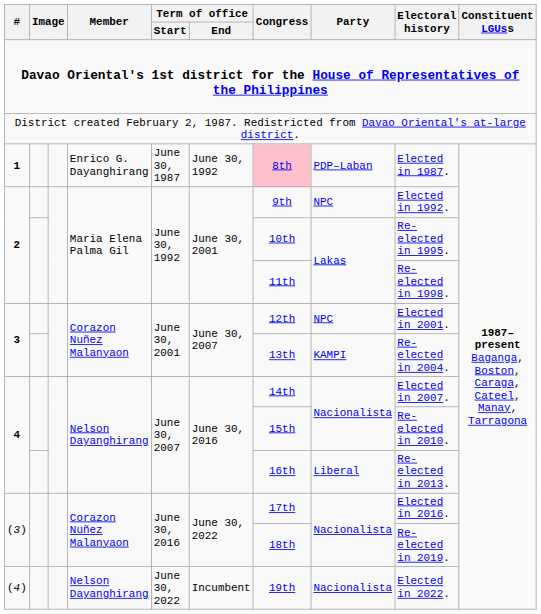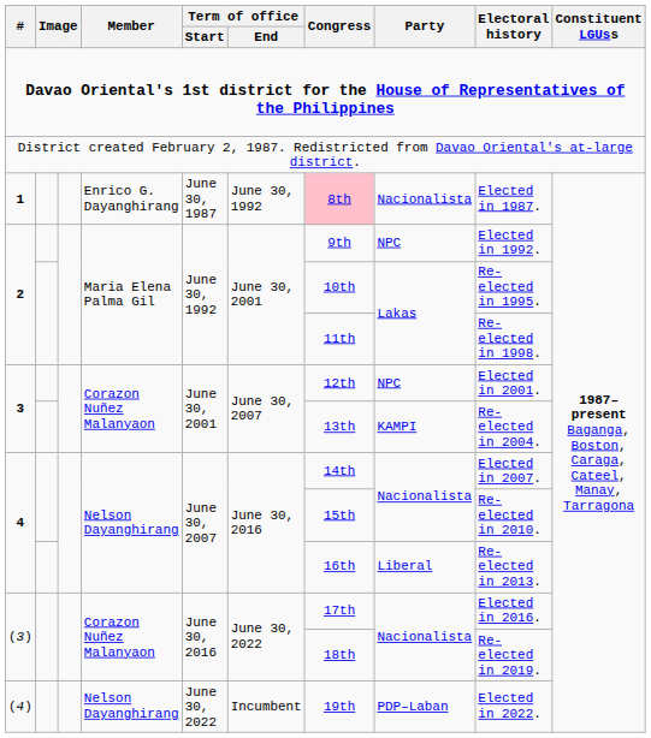1 | Party: PDP–Laban -> Nacionalista
(4) | Party: Nacionalista -> PDP–Laban
